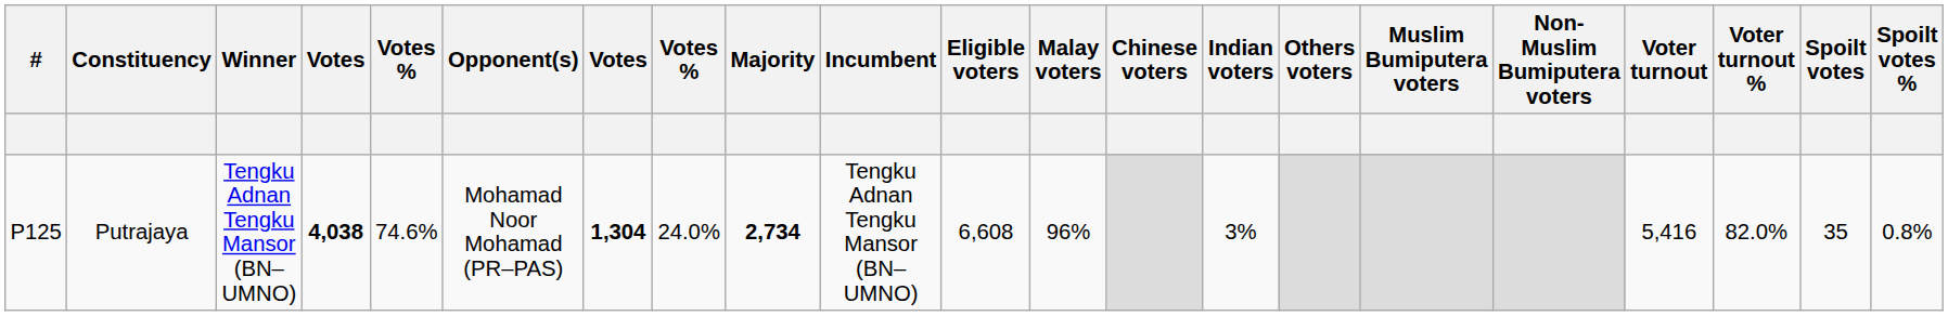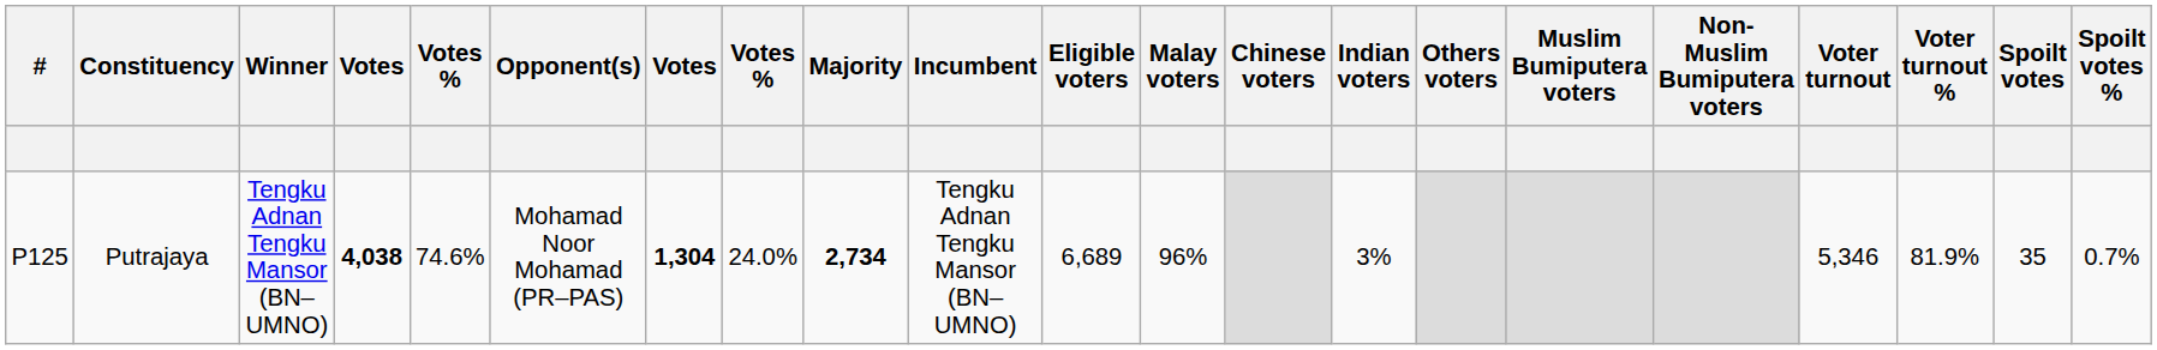Putrajaya | Eligible voters: 6,608 -> 6,689
Putrajaya | Voter turnout: 5,416 -> 5,346
Putrajaya | Voter turnout %: 82.0% -> 81.9%
Putrajaya | Spoilt votes %: 0.8% -> 0.7%
